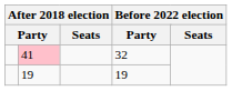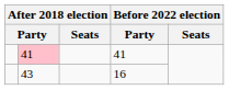row 3 | column 4: 32 -> 41
row 4 | column 2: 19 -> 43
row 4 | column 4: 19 -> 16
